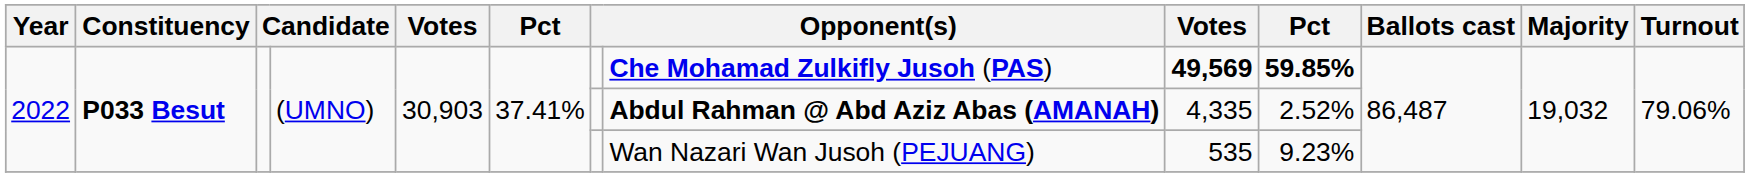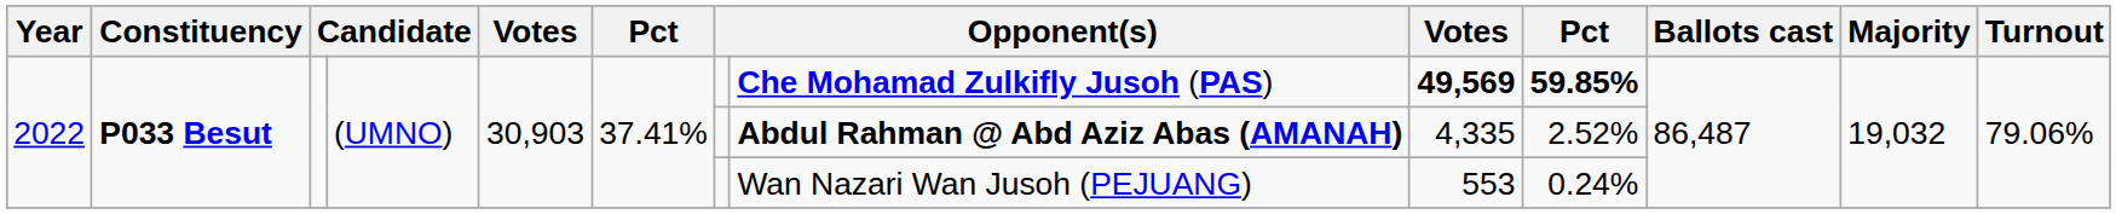row 4 | column 9: 535 -> 553
row 4 | column 10: 9.23% -> 0.24%
